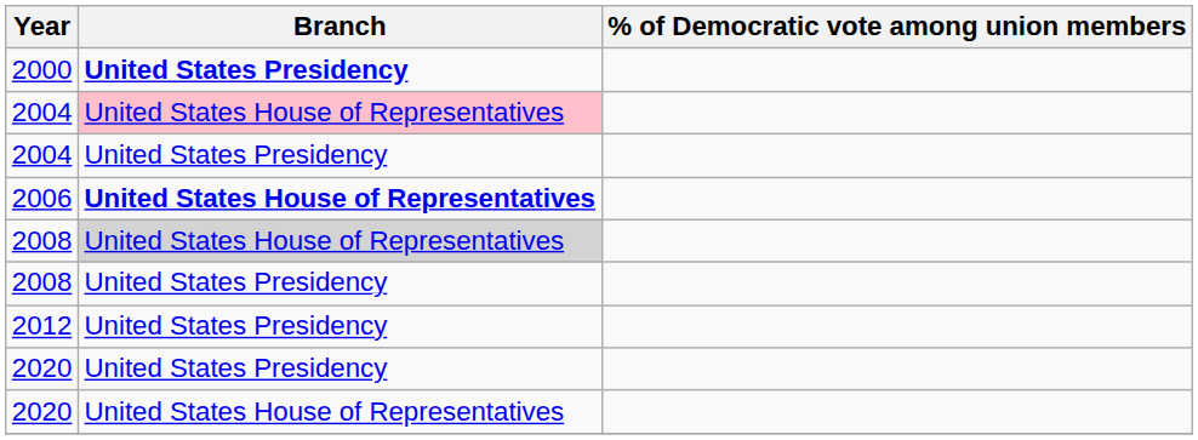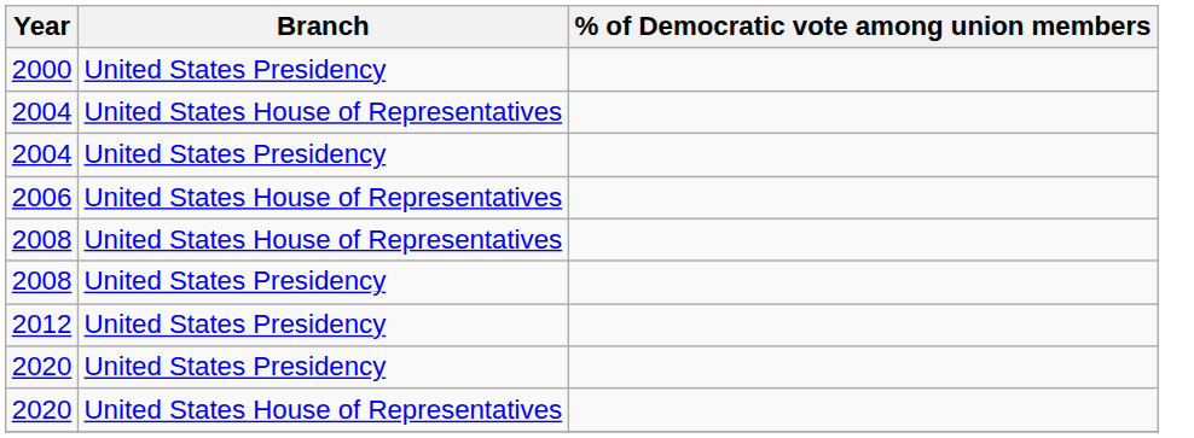2000 | Branch: bold -> normal
2004 / United States House of Representatives | Branch: pink background -> no background
2006 | Branch: bold -> normal
2008 / United States House of Representatives | Branch: lightgrey background -> no background
